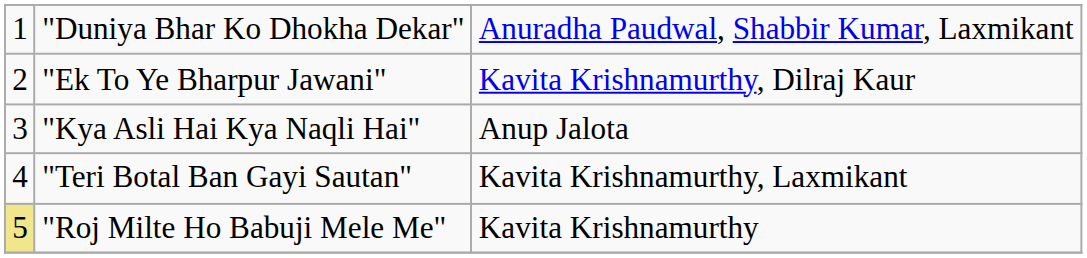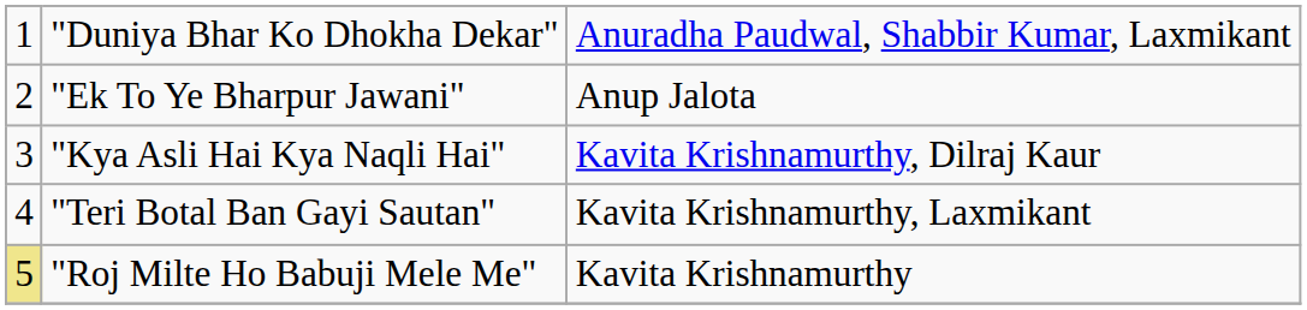"Ek To Ye Bharpur Jawani" | column 3: Kavita Krishnamurthy, Dilraj Kaur -> Anup Jalota
"Kya Asli Hai Kya Naqli Hai" | column 3: Anup Jalota -> Kavita Krishnamurthy, Dilraj Kaur
